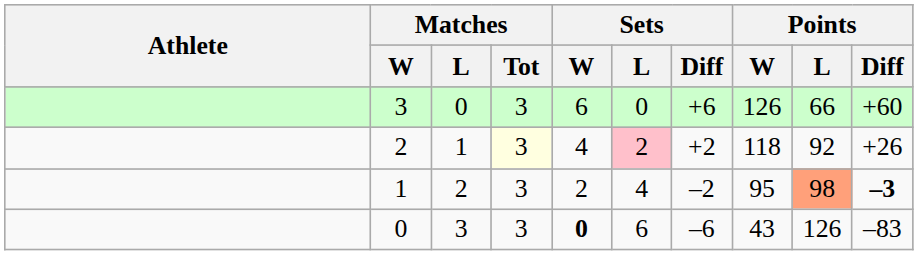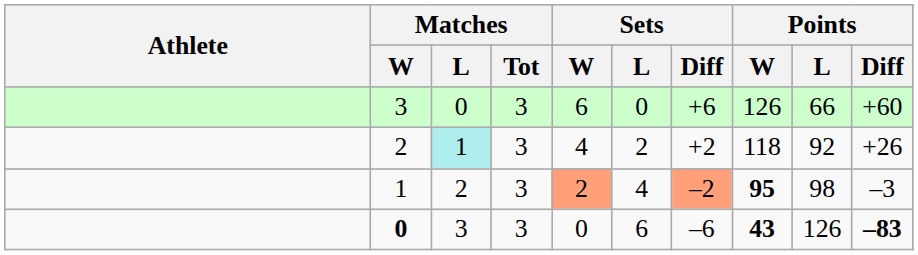row 4 | Matches / L: no background -> paleturquoise background
row 4 | Matches / Tot: lightyellow background -> no background
row 4 | Sets / L: pink background -> no background
row 5 | Sets / W: no background -> lightsalmon background
row 5 | Sets / Diff: no background -> lightsalmon background
row 5 | Points / W: normal -> bold
row 5 | Points / L: lightsalmon background -> no background
row 5 | Points / Diff: bold -> normal
row 6 | Matches / W: normal -> bold
row 6 | Sets / W: bold -> normal
row 6 | Points / W: normal -> bold
row 6 | Points / Diff: normal -> bold
